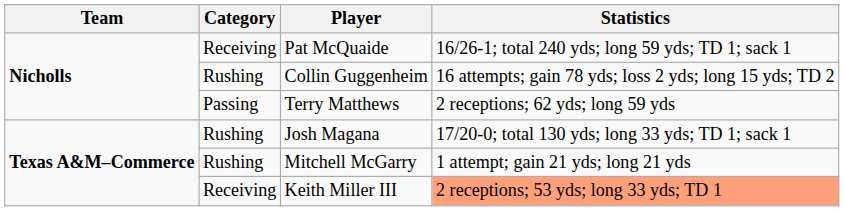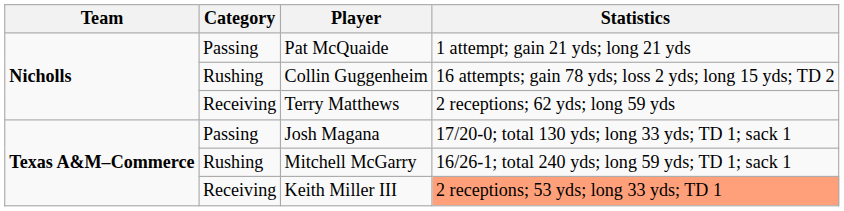Pat McQuaide | Category: Receiving -> Passing
Pat McQuaide | Statistics: 16/26-1; total 240 yds; long 59 yds; TD 1; sack 1 -> 1 attempt; gain 21 yds; long 21 yds
Terry Matthews | Category: Passing -> Receiving
Josh Magana | Category: Rushing -> Passing
Mitchell McGarry | Statistics: 1 attempt; gain 21 yds; long 21 yds -> 16/26-1; total 240 yds; long 59 yds; TD 1; sack 1
